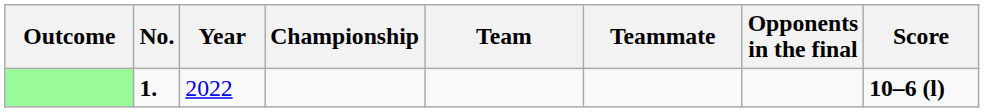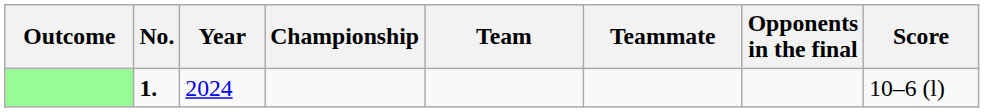row 2 | Year: 2022 -> 2024
row 2 | Score: bold -> normal
